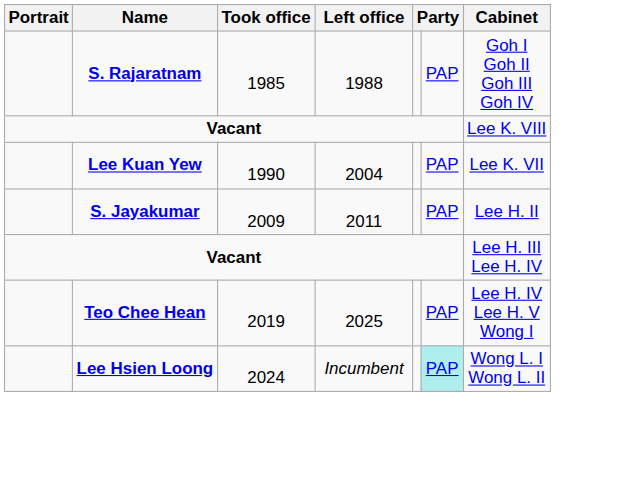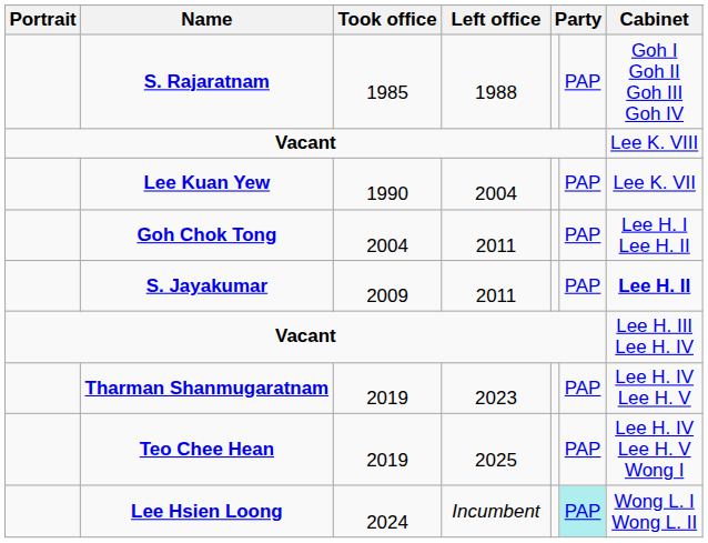+ row: Goh Chok Tong | 2004 | 2011 | PAP | Lee H. I Lee H. II
S. Jayakumar | Cabinet: normal -> bold
+ row: Tharman Shanmugaratnam | 2019 | 2023 | PAP | Lee H. IV Lee H. V
